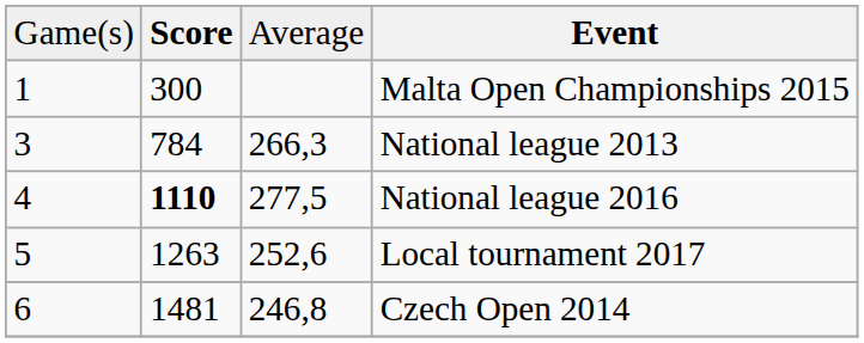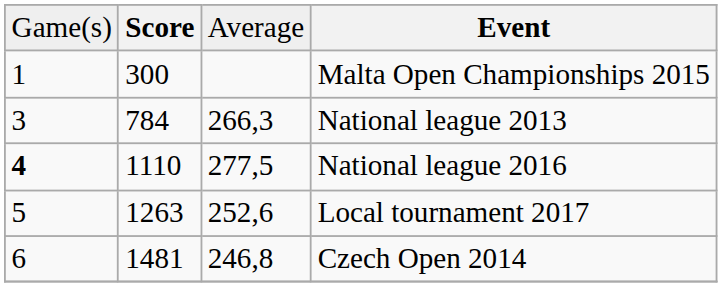National league 2016 | column 1: normal -> bold
National league 2016 | column 2: bold -> normal
